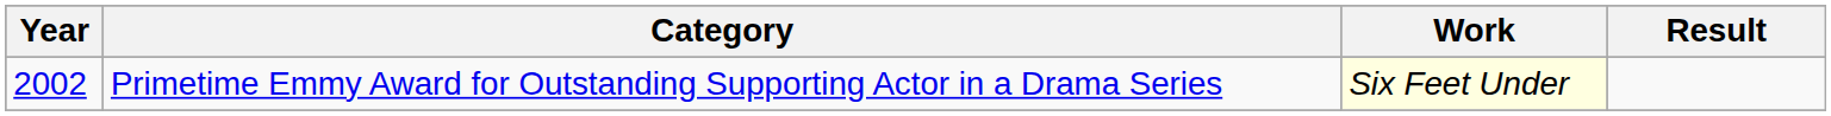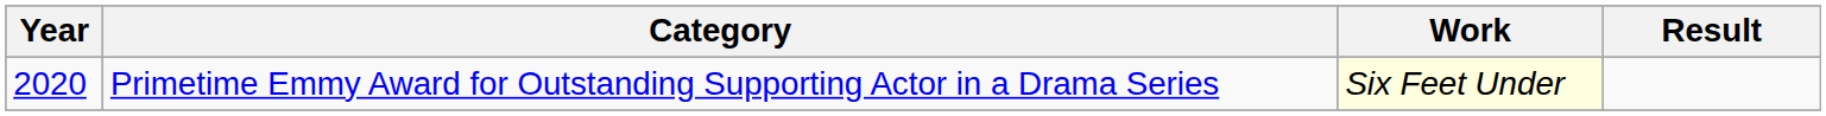row 2 | Year: 2002 -> 2020
